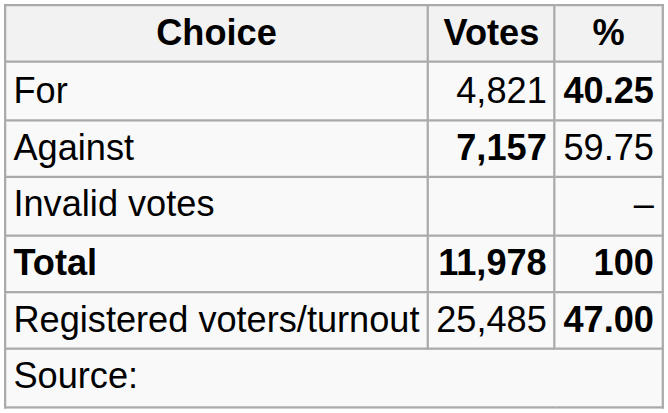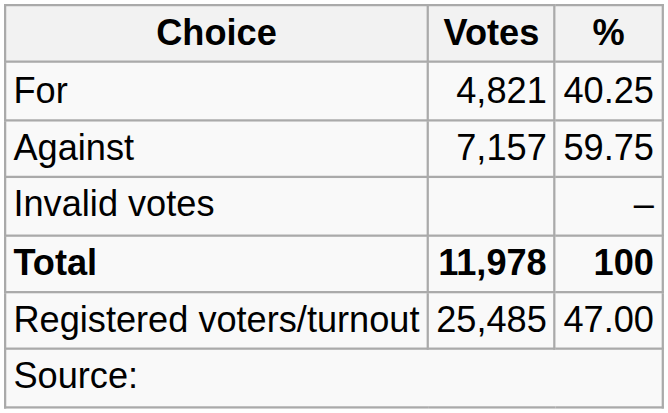For | %: bold -> normal
Against | Votes: bold -> normal
Registered voters/turnout | %: bold -> normal
